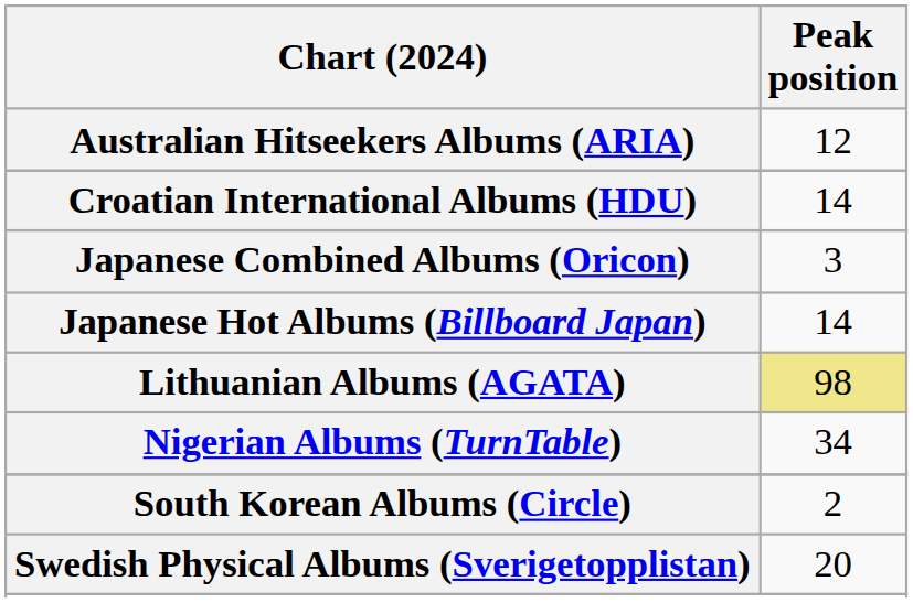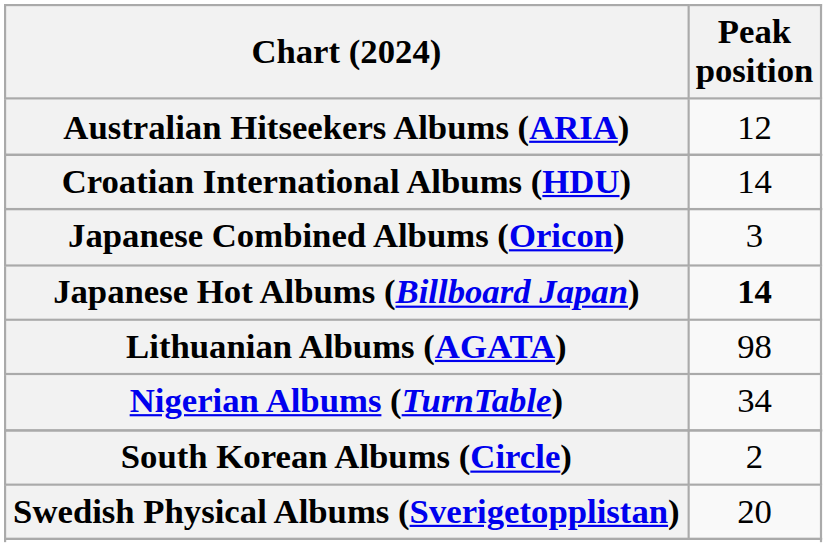Japanese Hot Albums (Billboard Japan) | Peak position: normal -> bold
Lithuanian Albums (AGATA) | Peak position: khaki background -> no background
